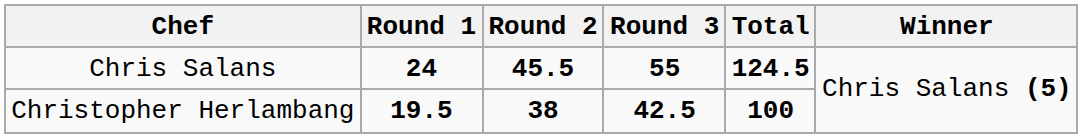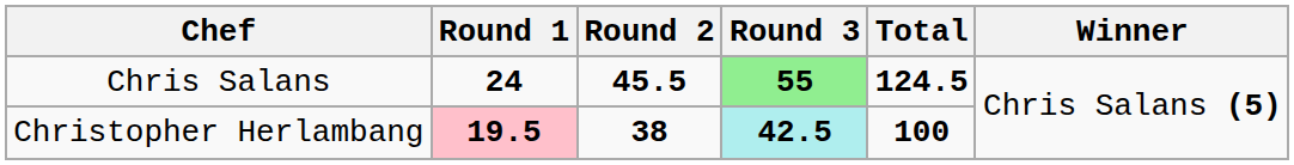Chris Salans | Round 3: no background -> lightgreen background
Christopher Herlambang | Round 1: no background -> pink background
Christopher Herlambang | Round 3: no background -> paleturquoise background
